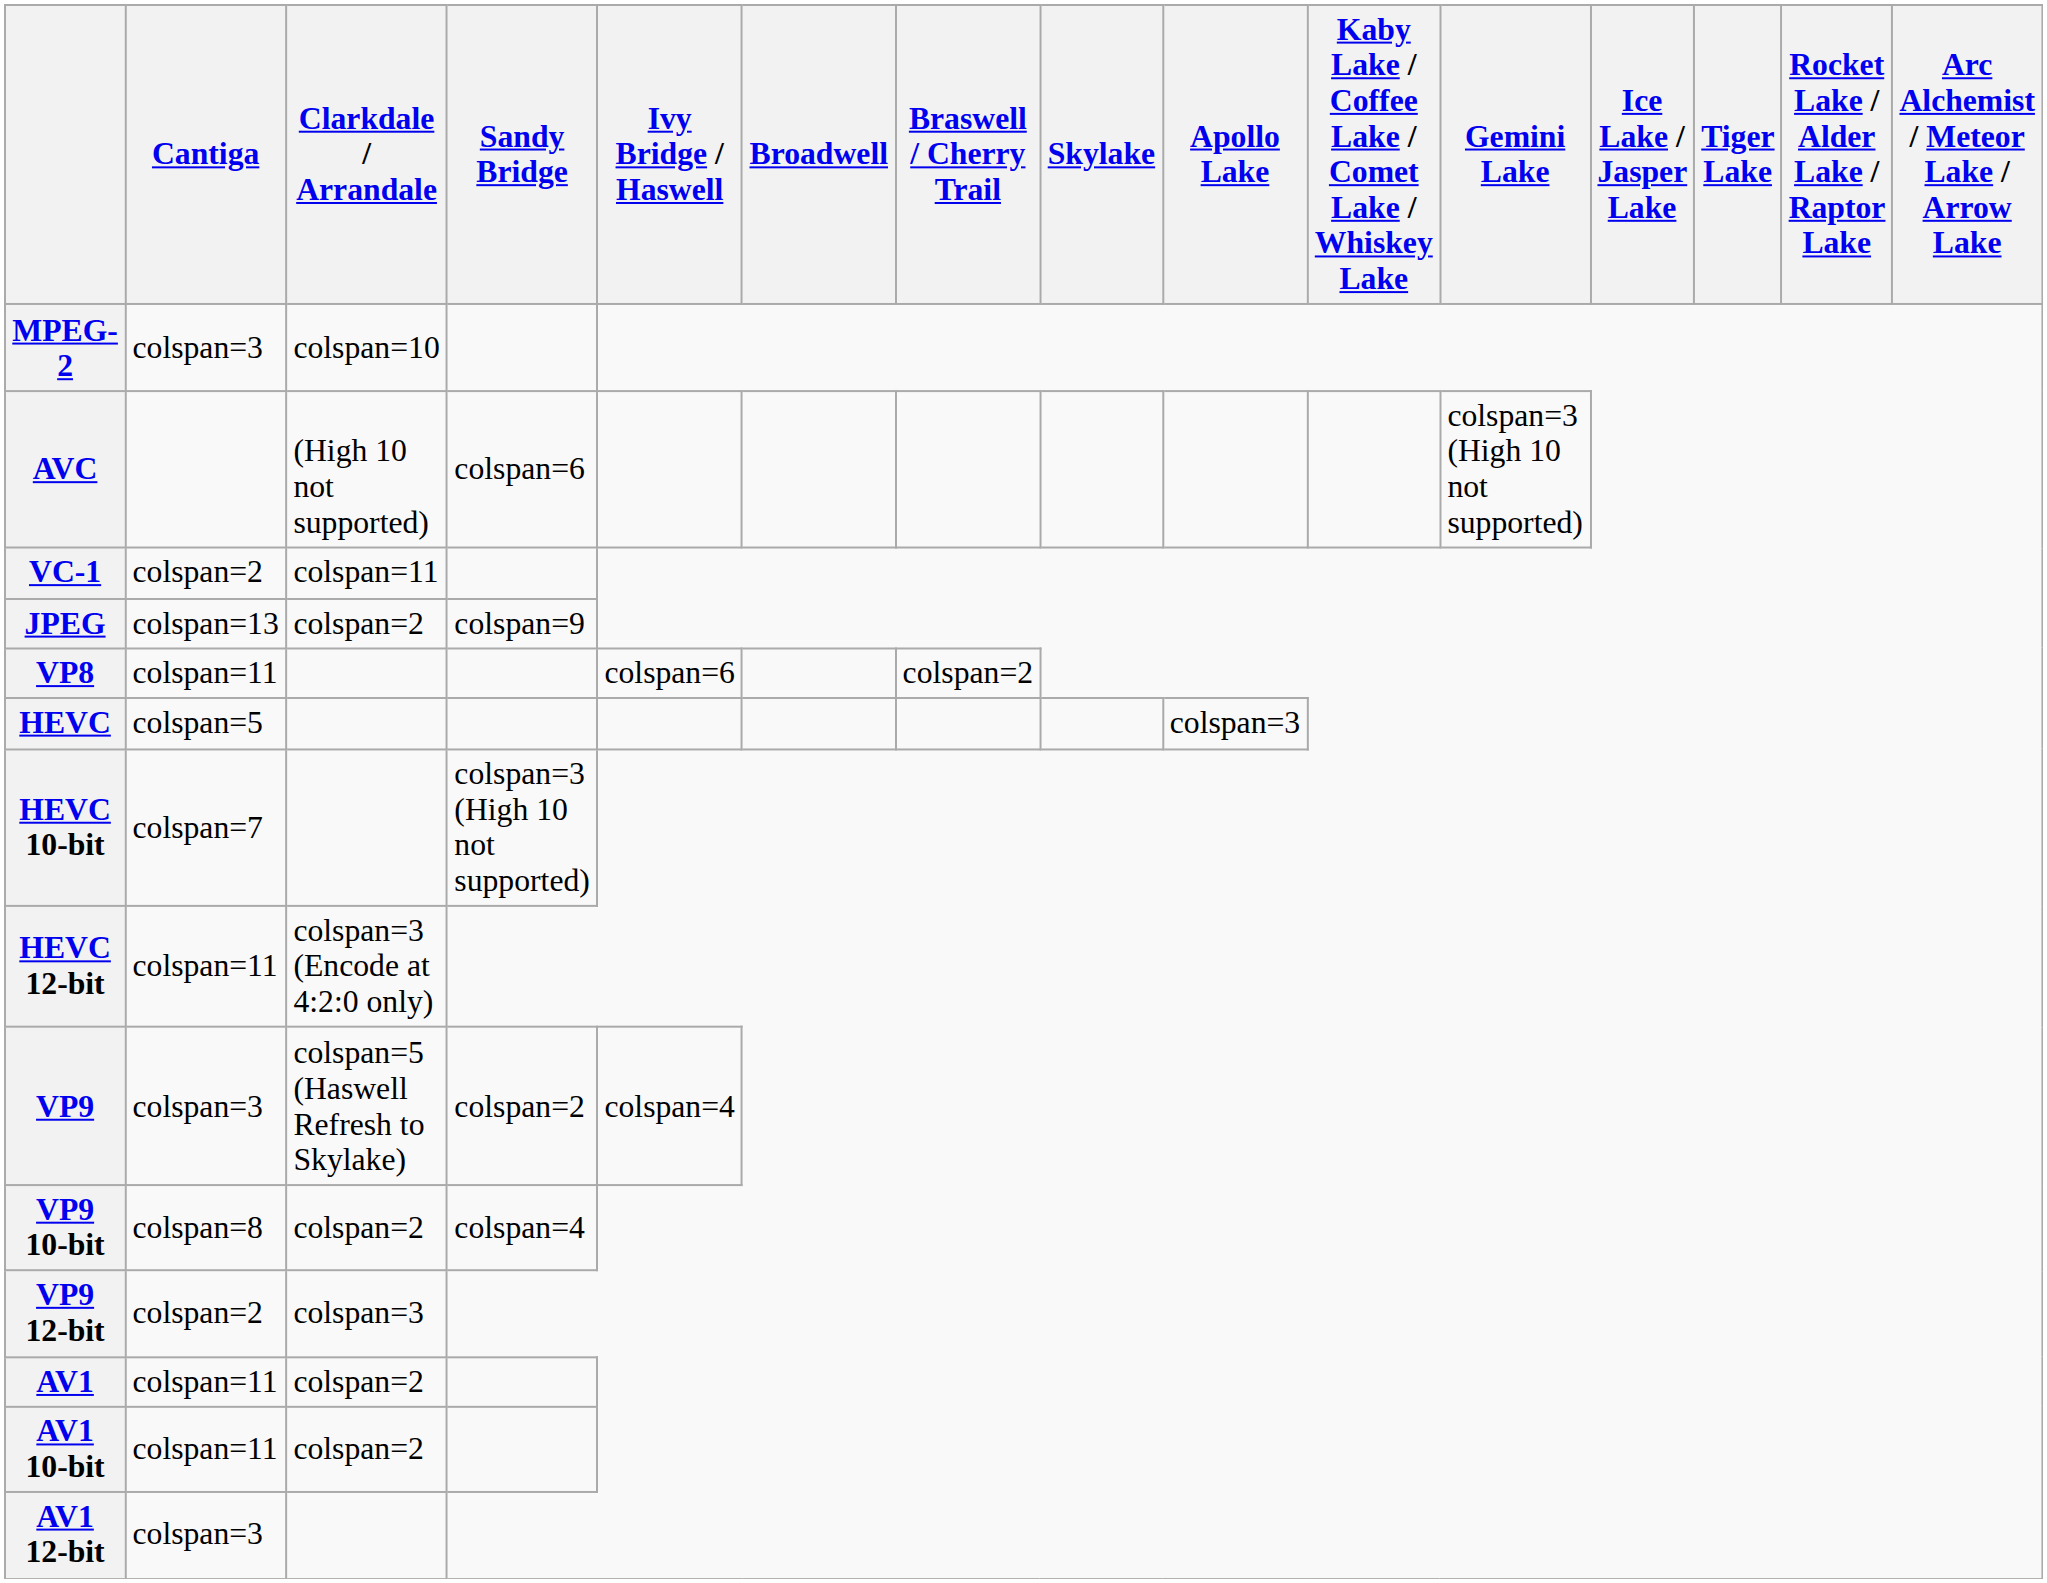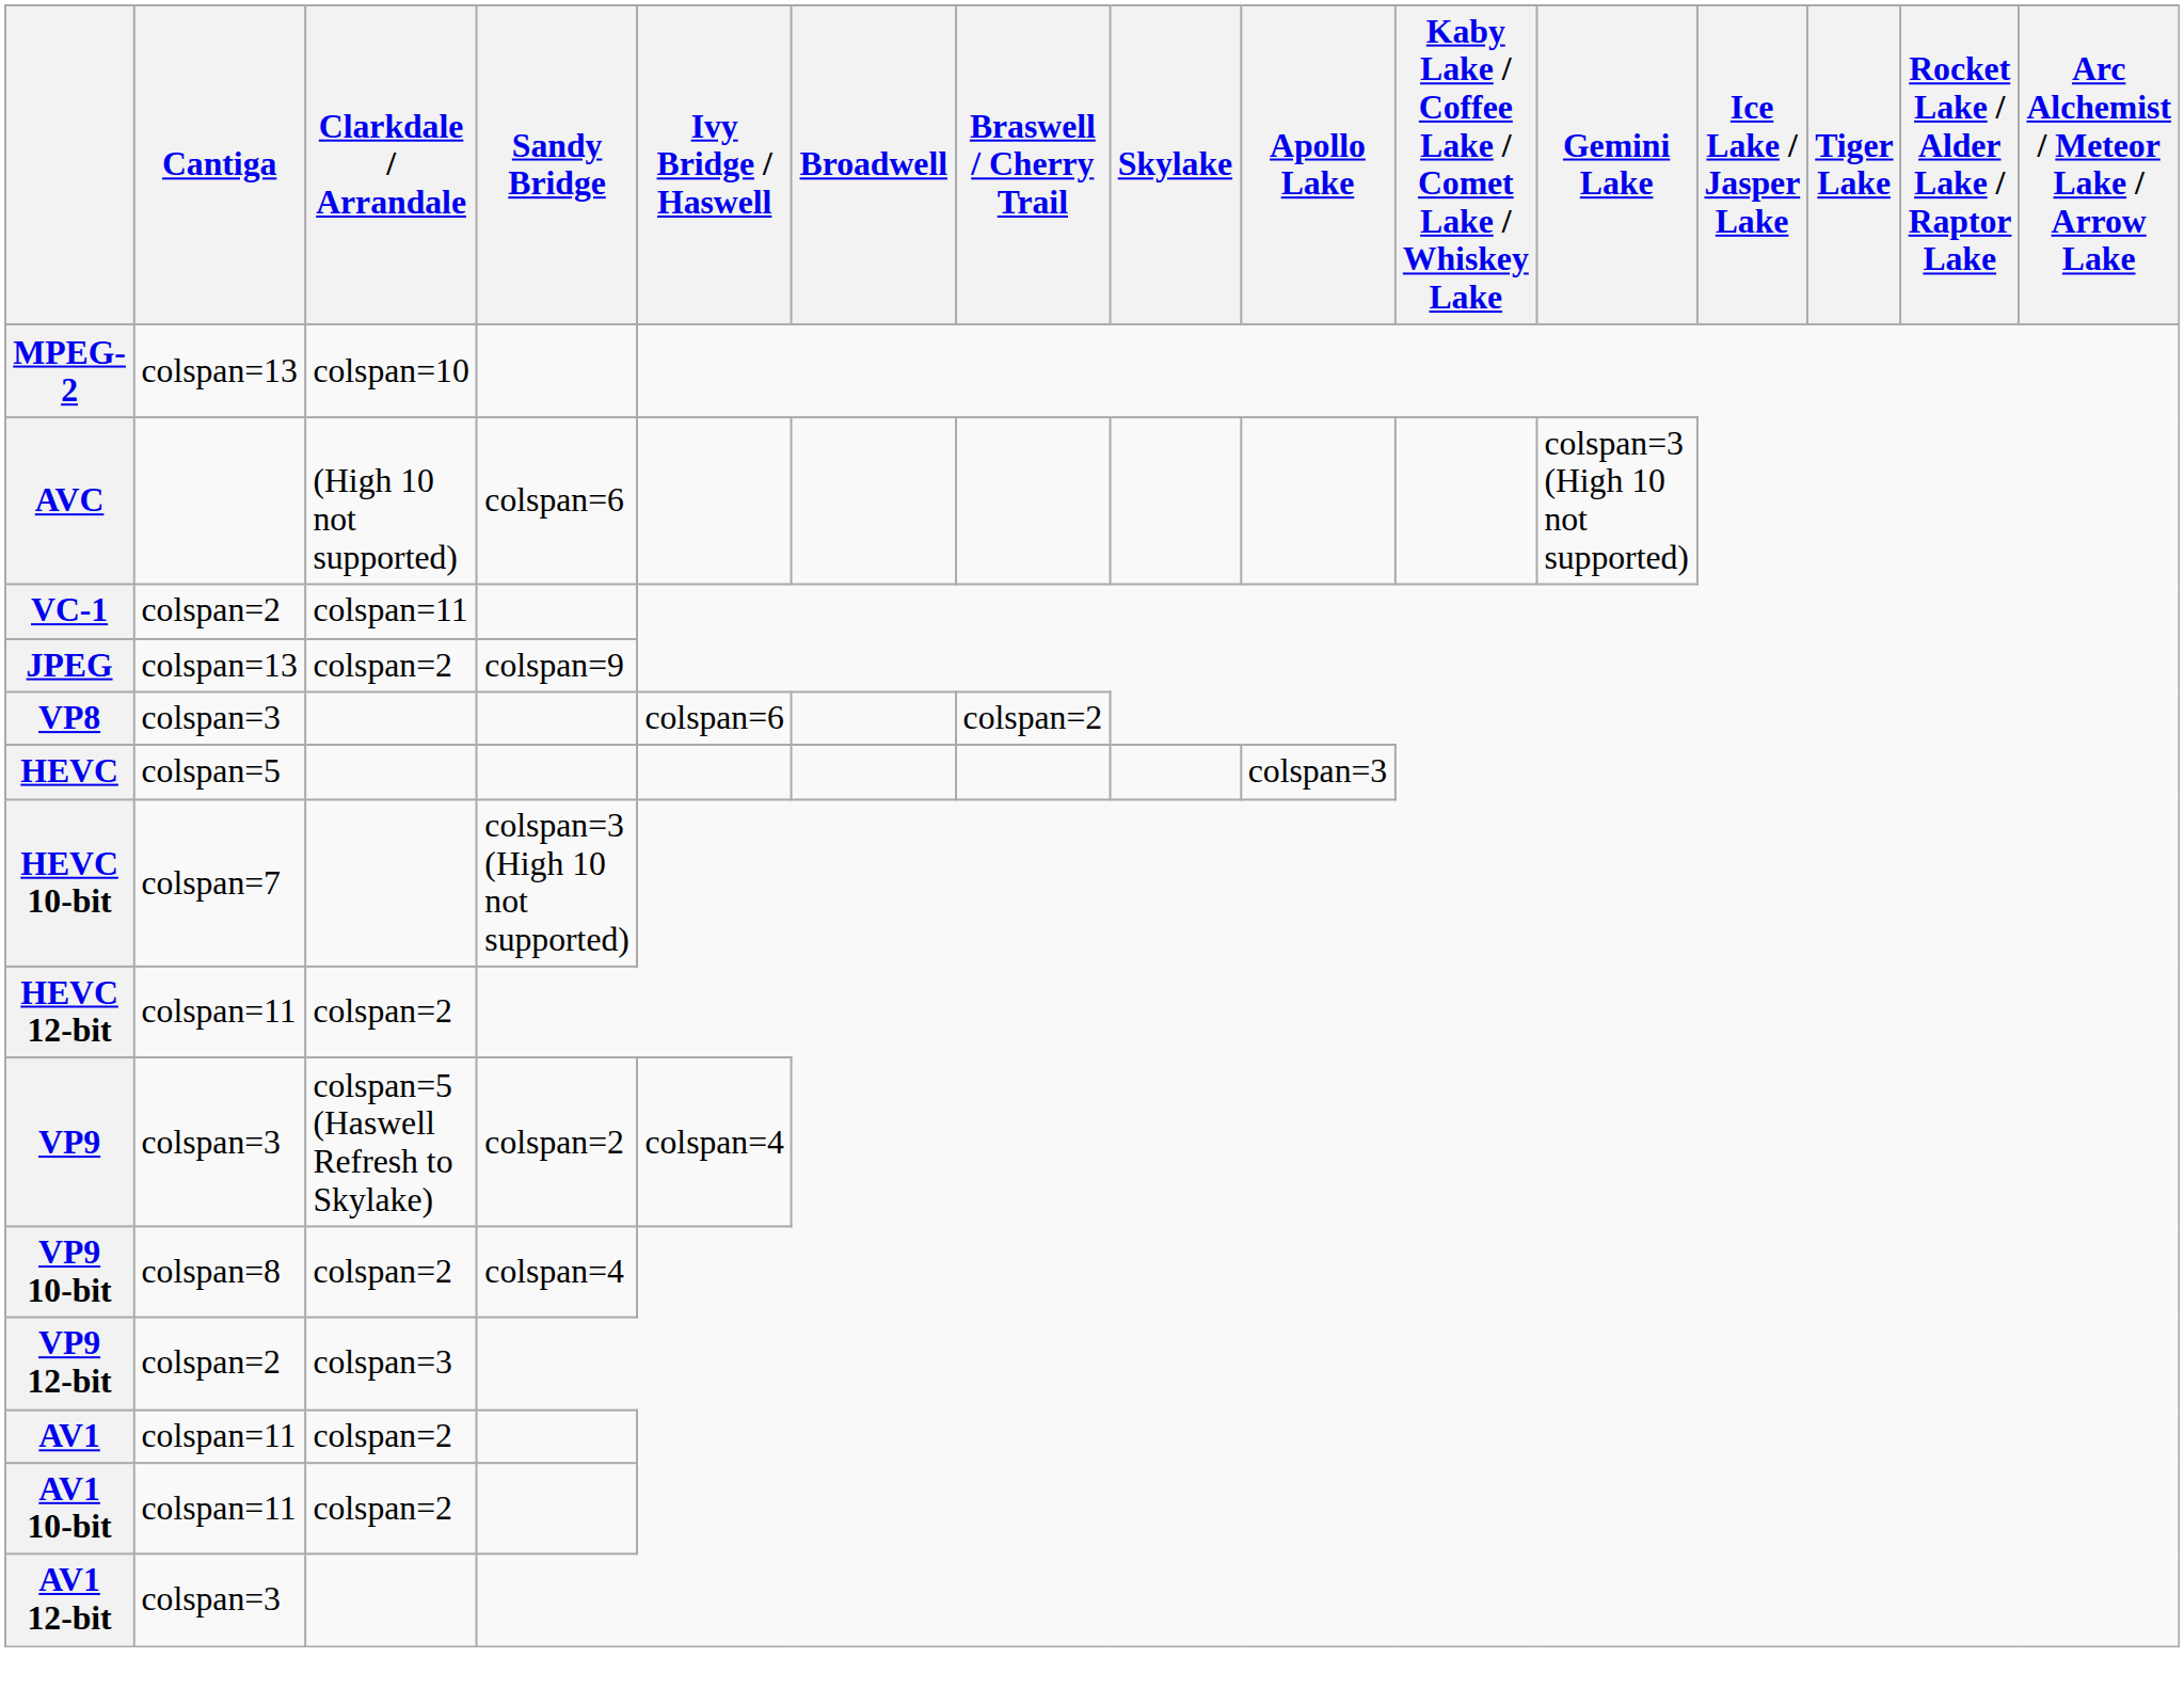MPEG-2 | Cantiga: colspan=3 -> colspan=13
VP8 | Cantiga: colspan=11 -> colspan=3
HEVC 12-bit | Clarkdale / Arrandale: colspan=3 (Encode at 4:2:0 only) -> colspan=2
